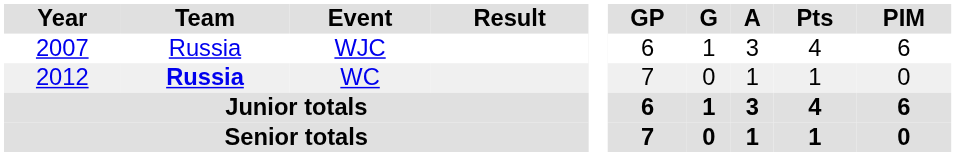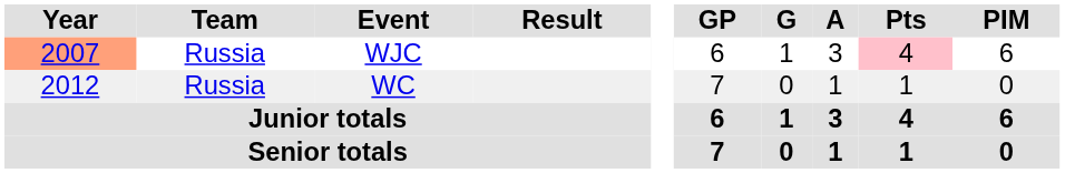WJC | Year: no background -> lightsalmon background
WJC | Pts: no background -> pink background
WC | Team: bold -> normal
